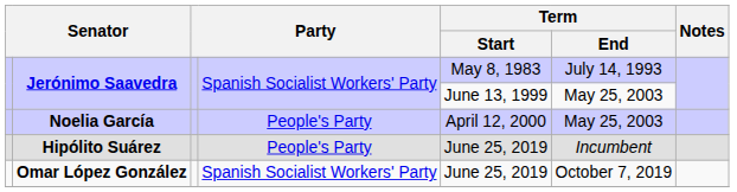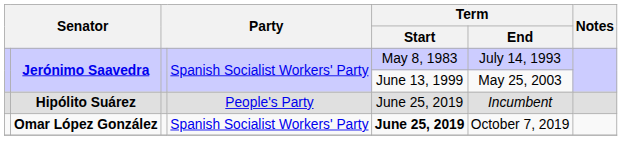- row: Noelia García | People's Party | April 12, 2000 | May 25, 2003
Omar López González | Term / Start: normal -> bold
